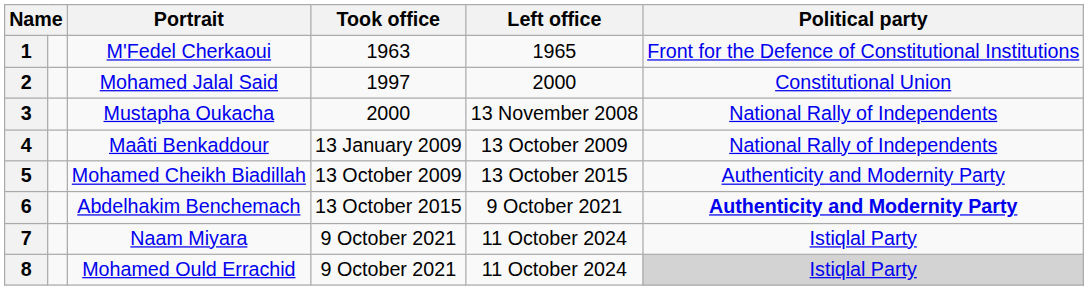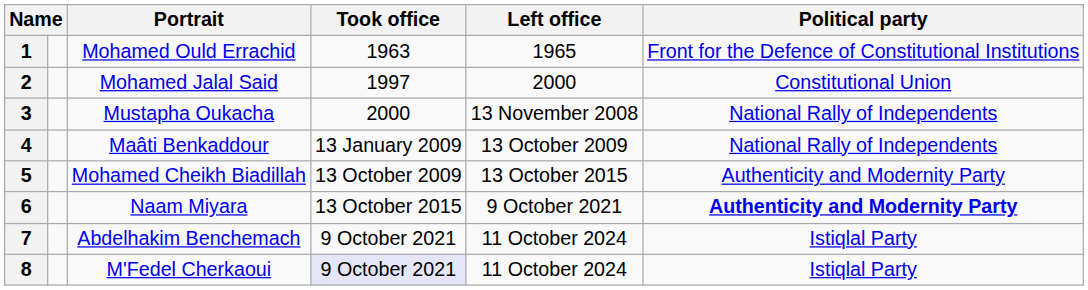1 | Portrait: M'Fedel Cherkaoui -> Mohamed Ould Errachid
6 | Portrait: Abdelhakim Benchemach -> Naam Miyara
7 | Portrait: Naam Miyara -> Abdelhakim Benchemach
8 | Portrait: Mohamed Ould Errachid -> M'Fedel Cherkaoui
8 | Took office: no background -> lavender background
8 | Political party: lightgrey background -> no background
